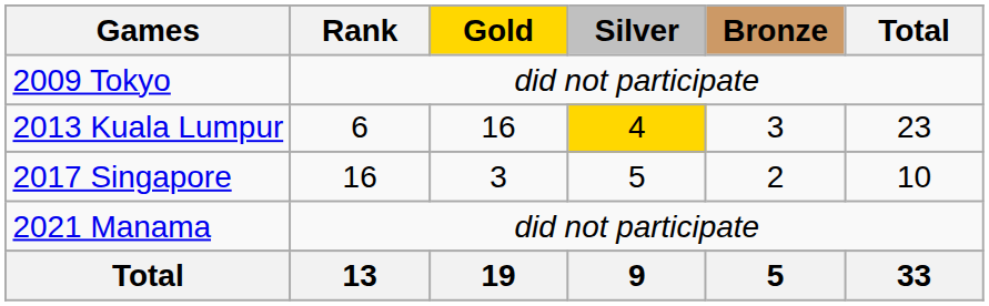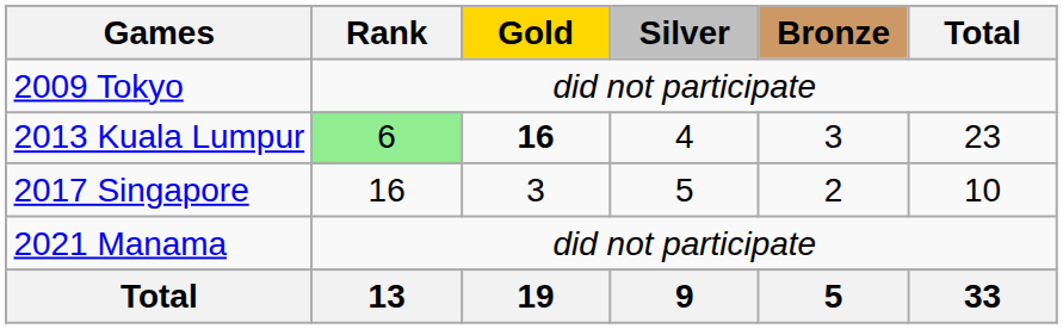2013 Kuala Lumpur | Rank: no background -> lightgreen background
2013 Kuala Lumpur | Gold: normal -> bold
2013 Kuala Lumpur | Silver: gold background -> no background
